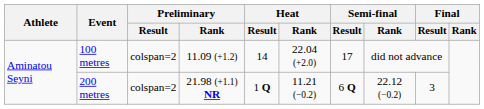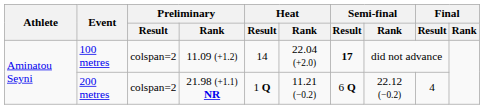100 metres | Semi-final / Result: normal -> bold
200 metres | Final / Result: 3 -> 4
